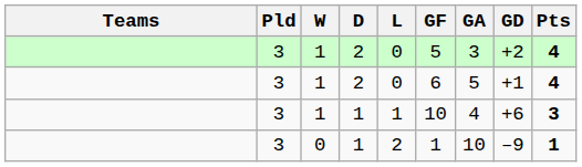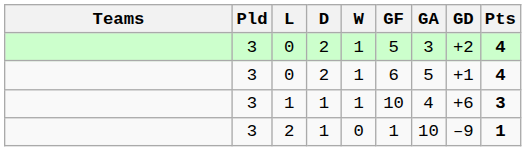columns swapped: W <-> L
